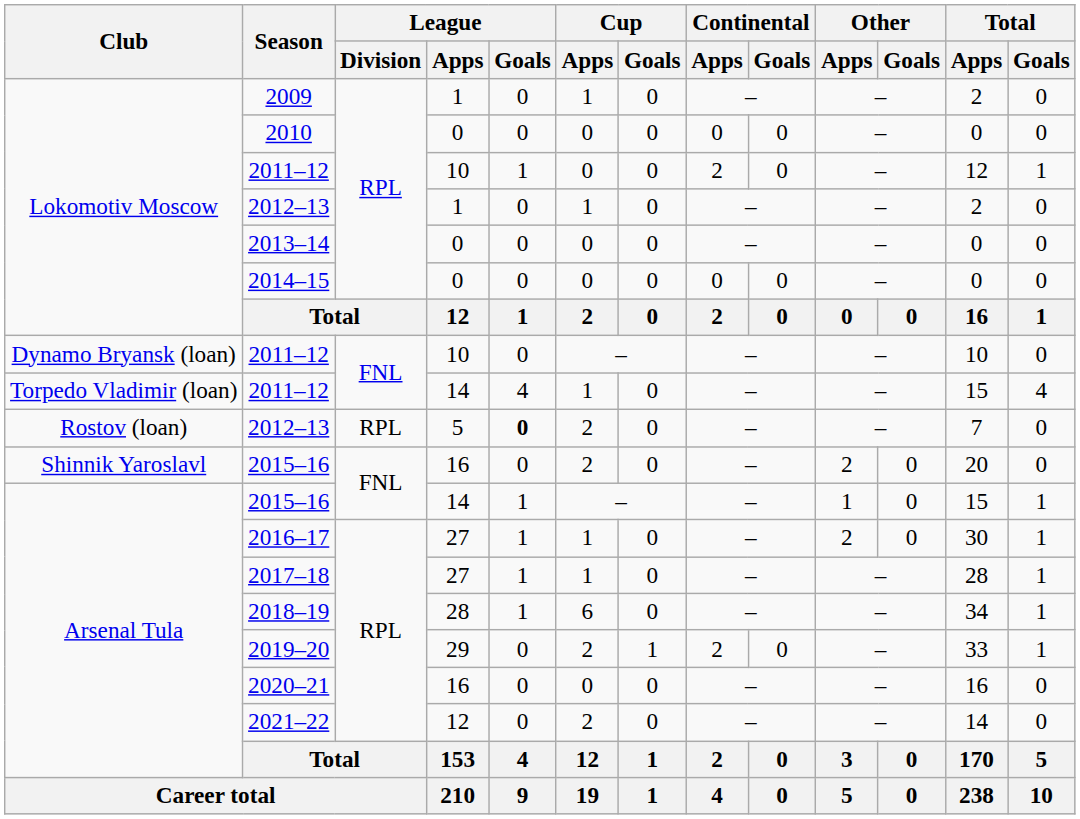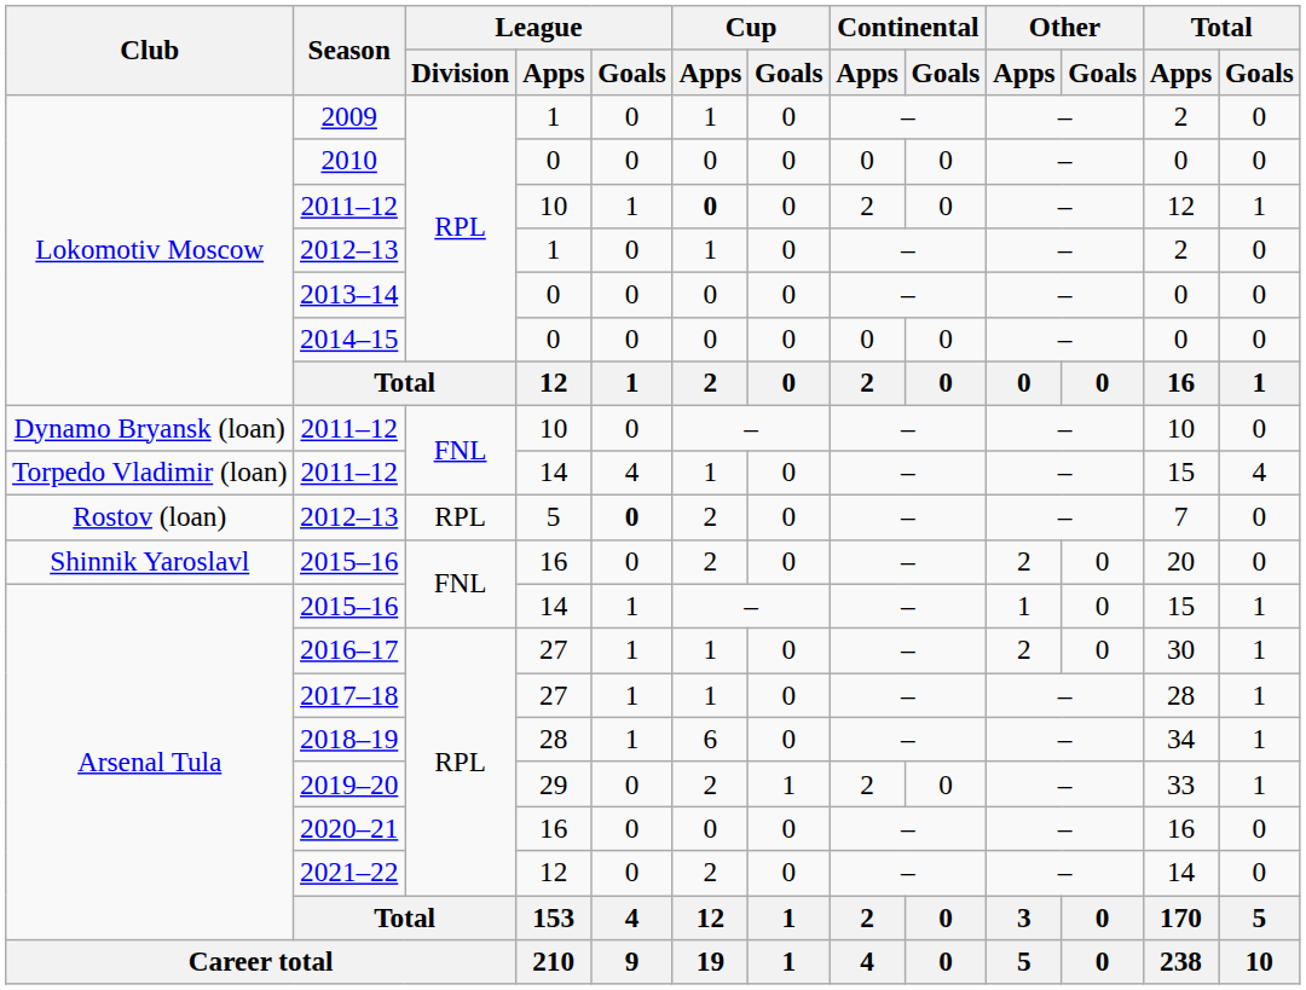Lokomotiv Moscow / 2011–12 | Cup / Apps: normal -> bold
